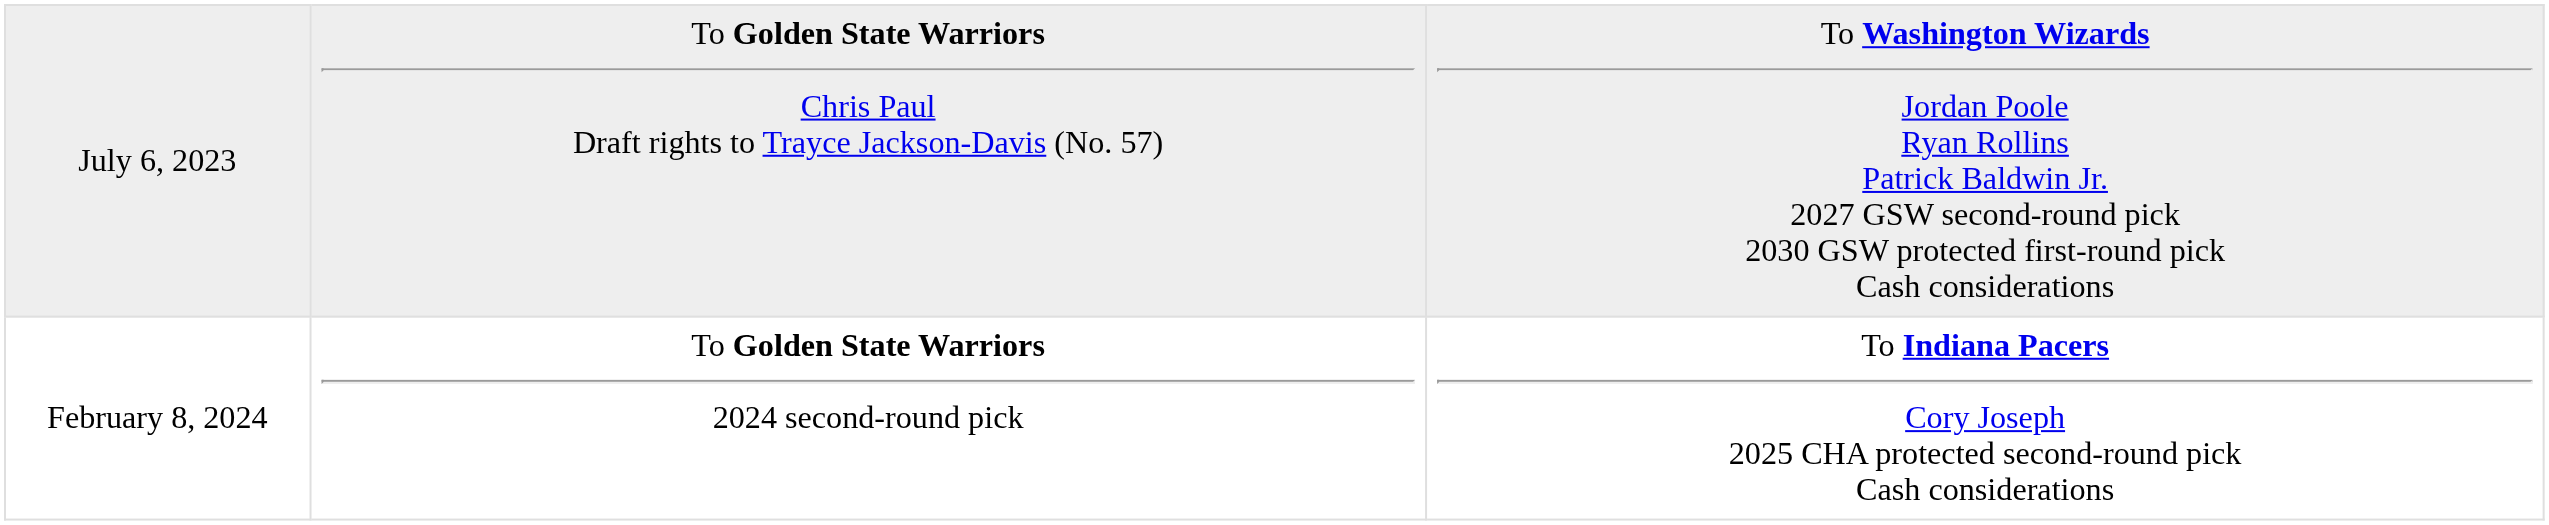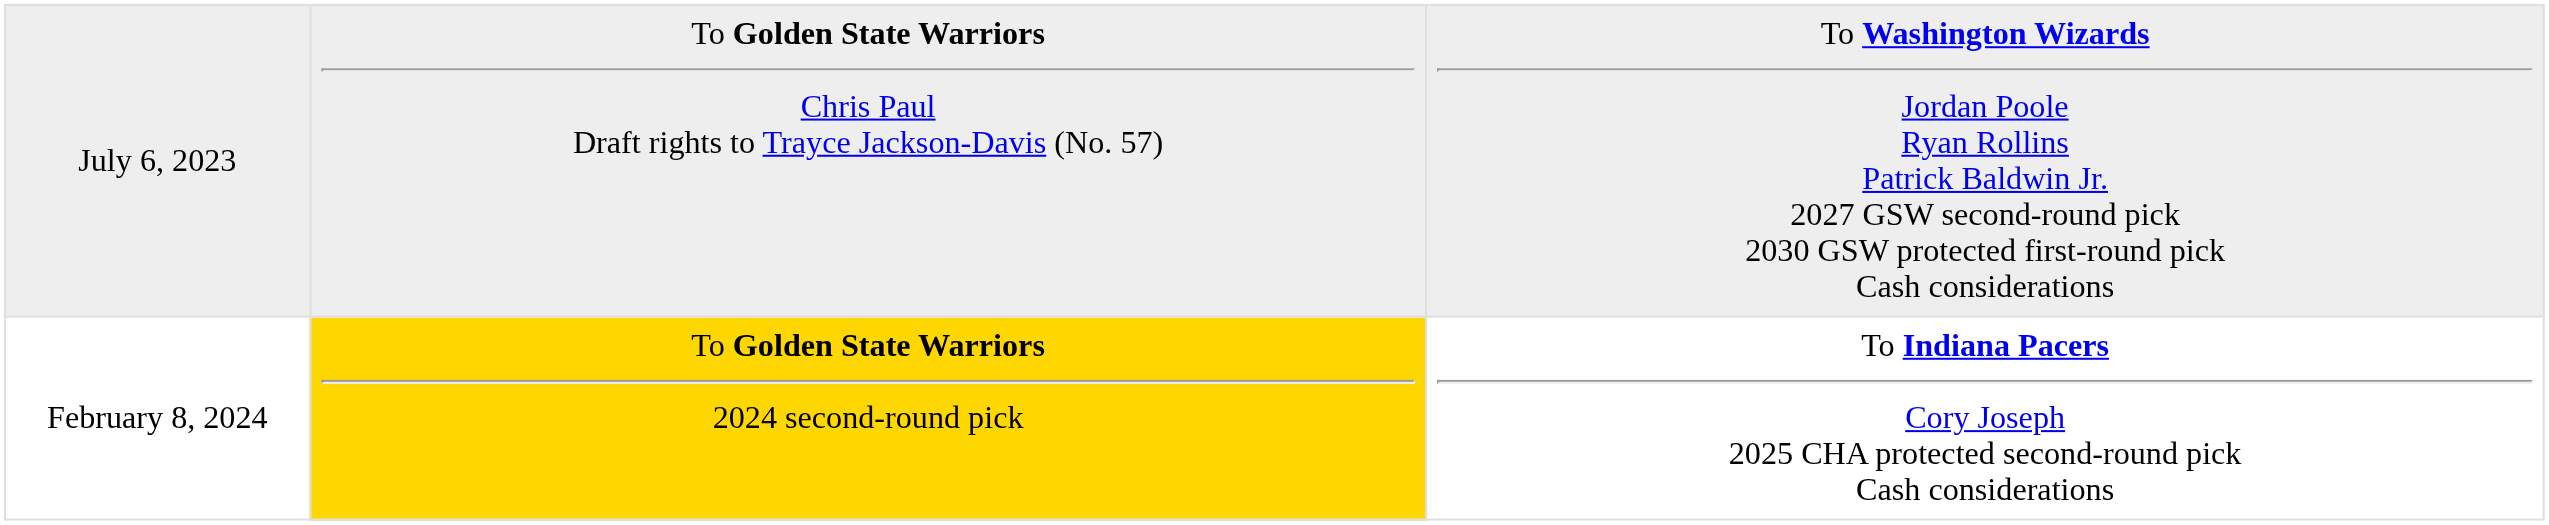February 8, 2024 | column 2: no background -> gold background
